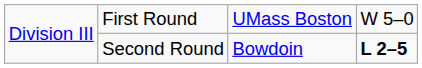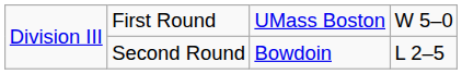Division III / Second Round | column 4: bold -> normal
